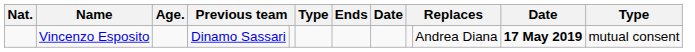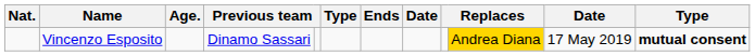Vincenzo Esposito | column 10: no background -> gold background
Vincenzo Esposito | column 11: bold -> normal
Vincenzo Esposito | column 12: normal -> bold
